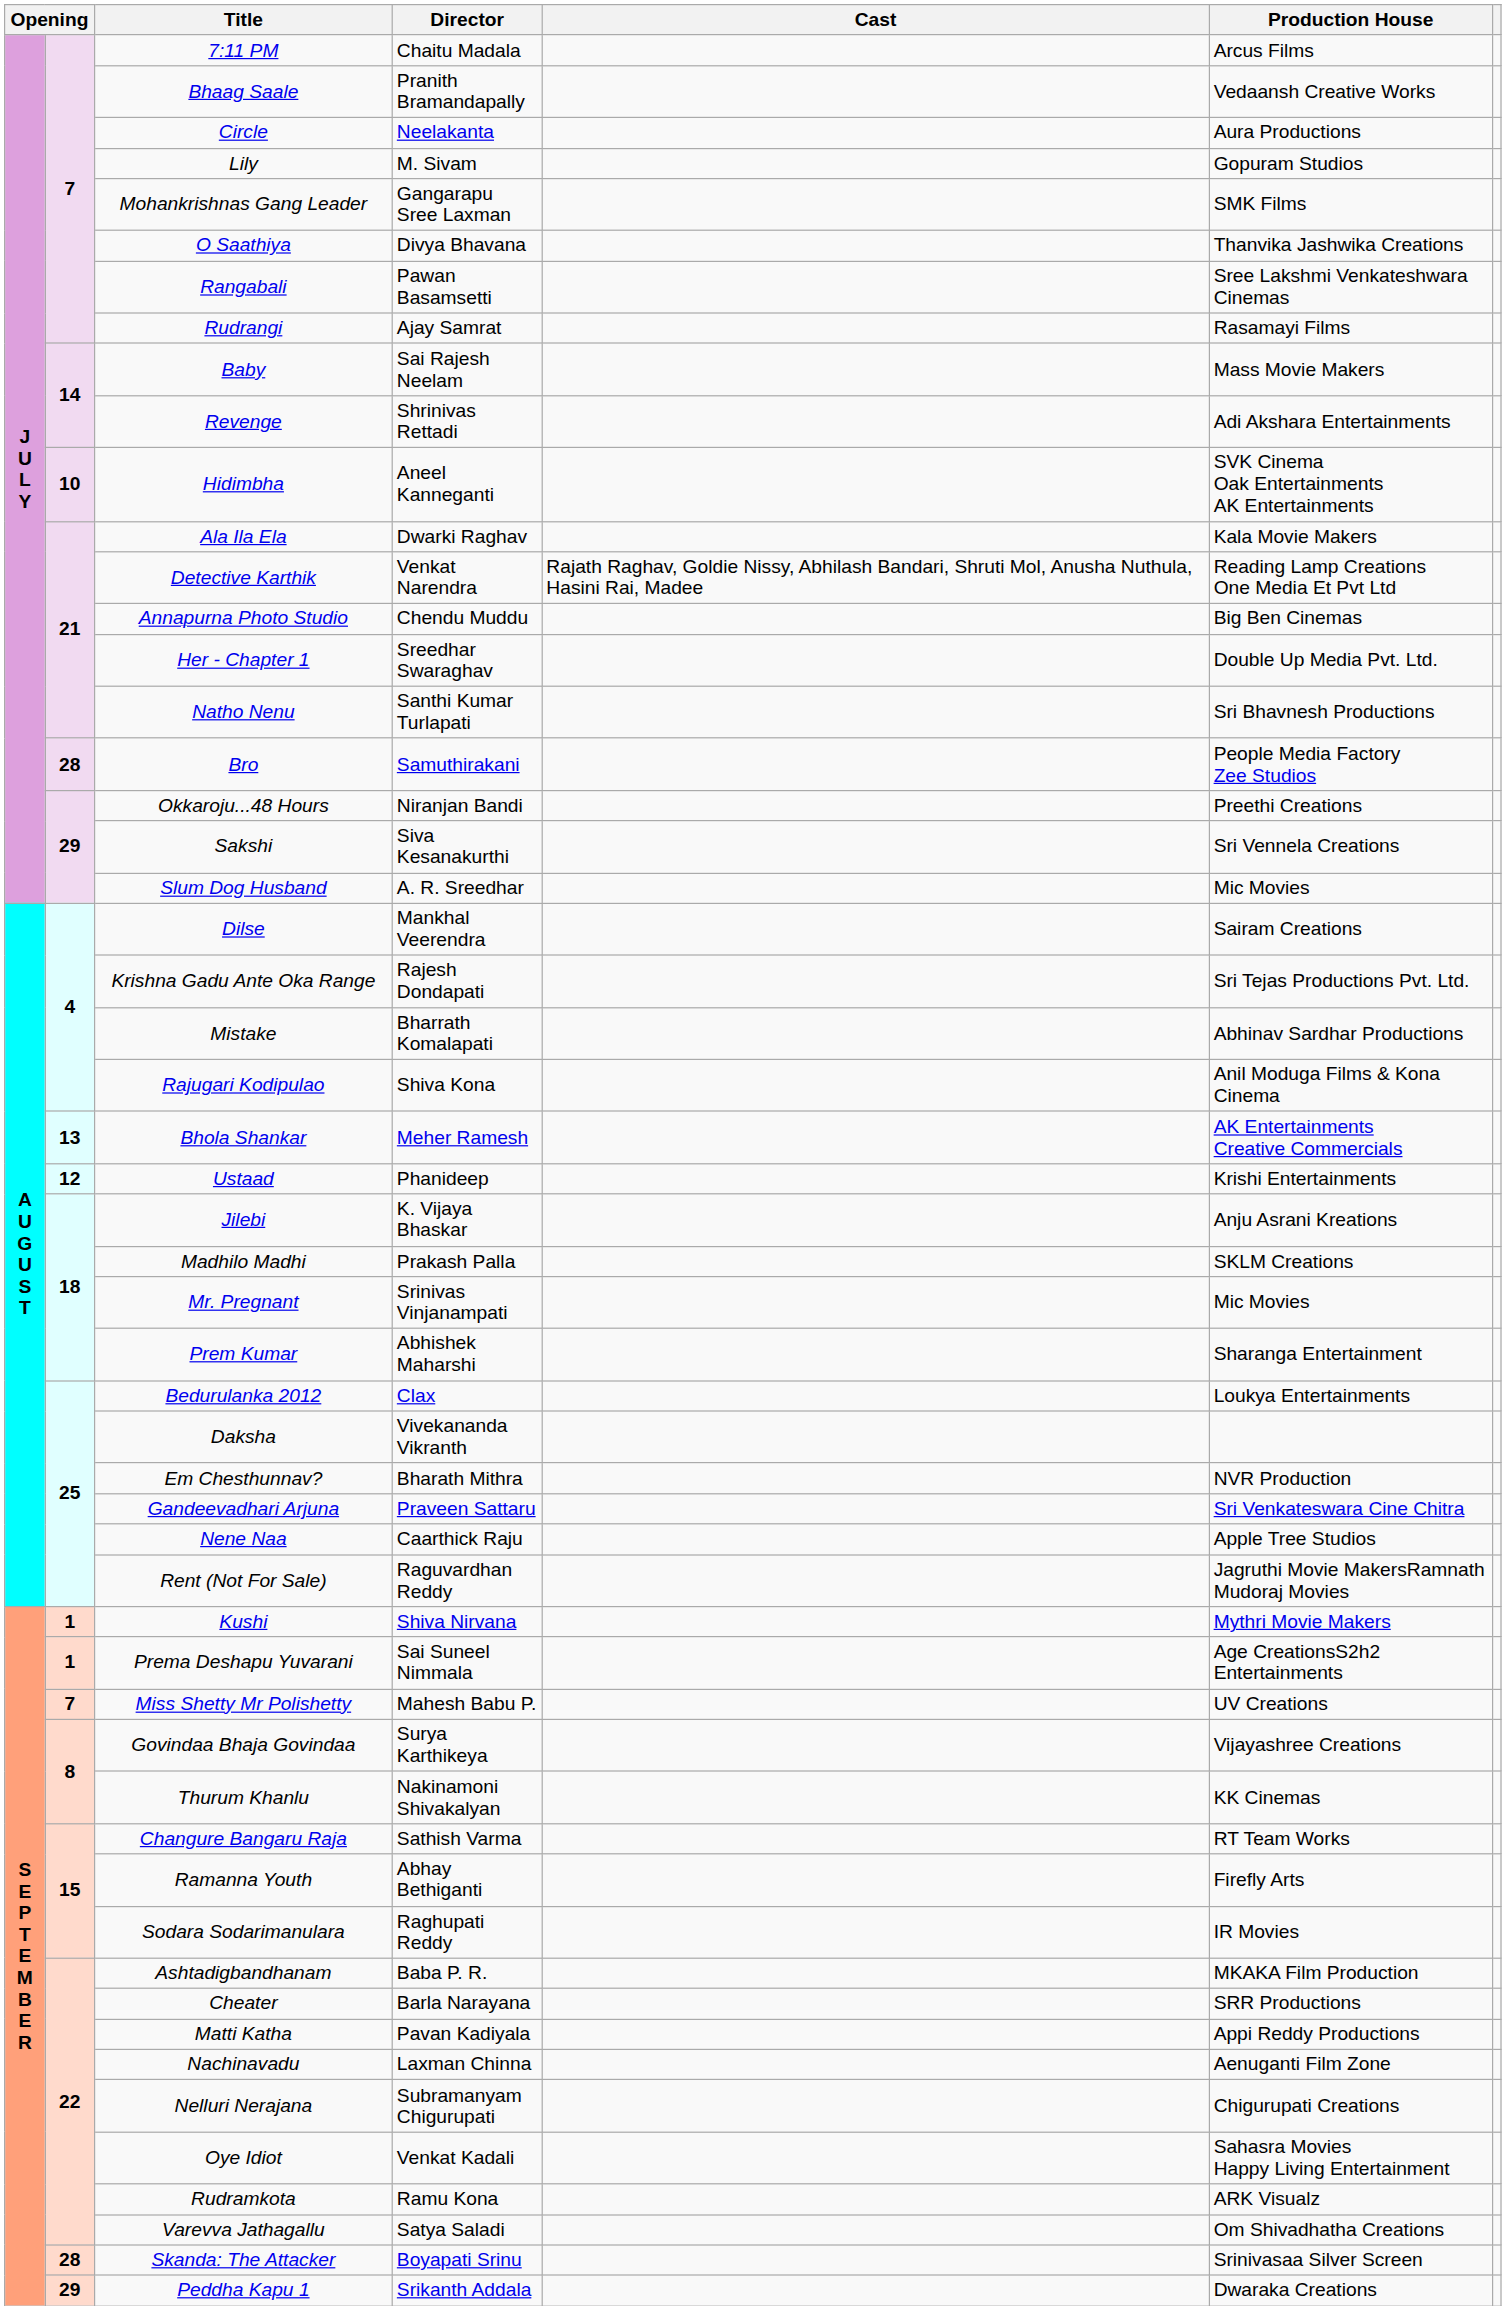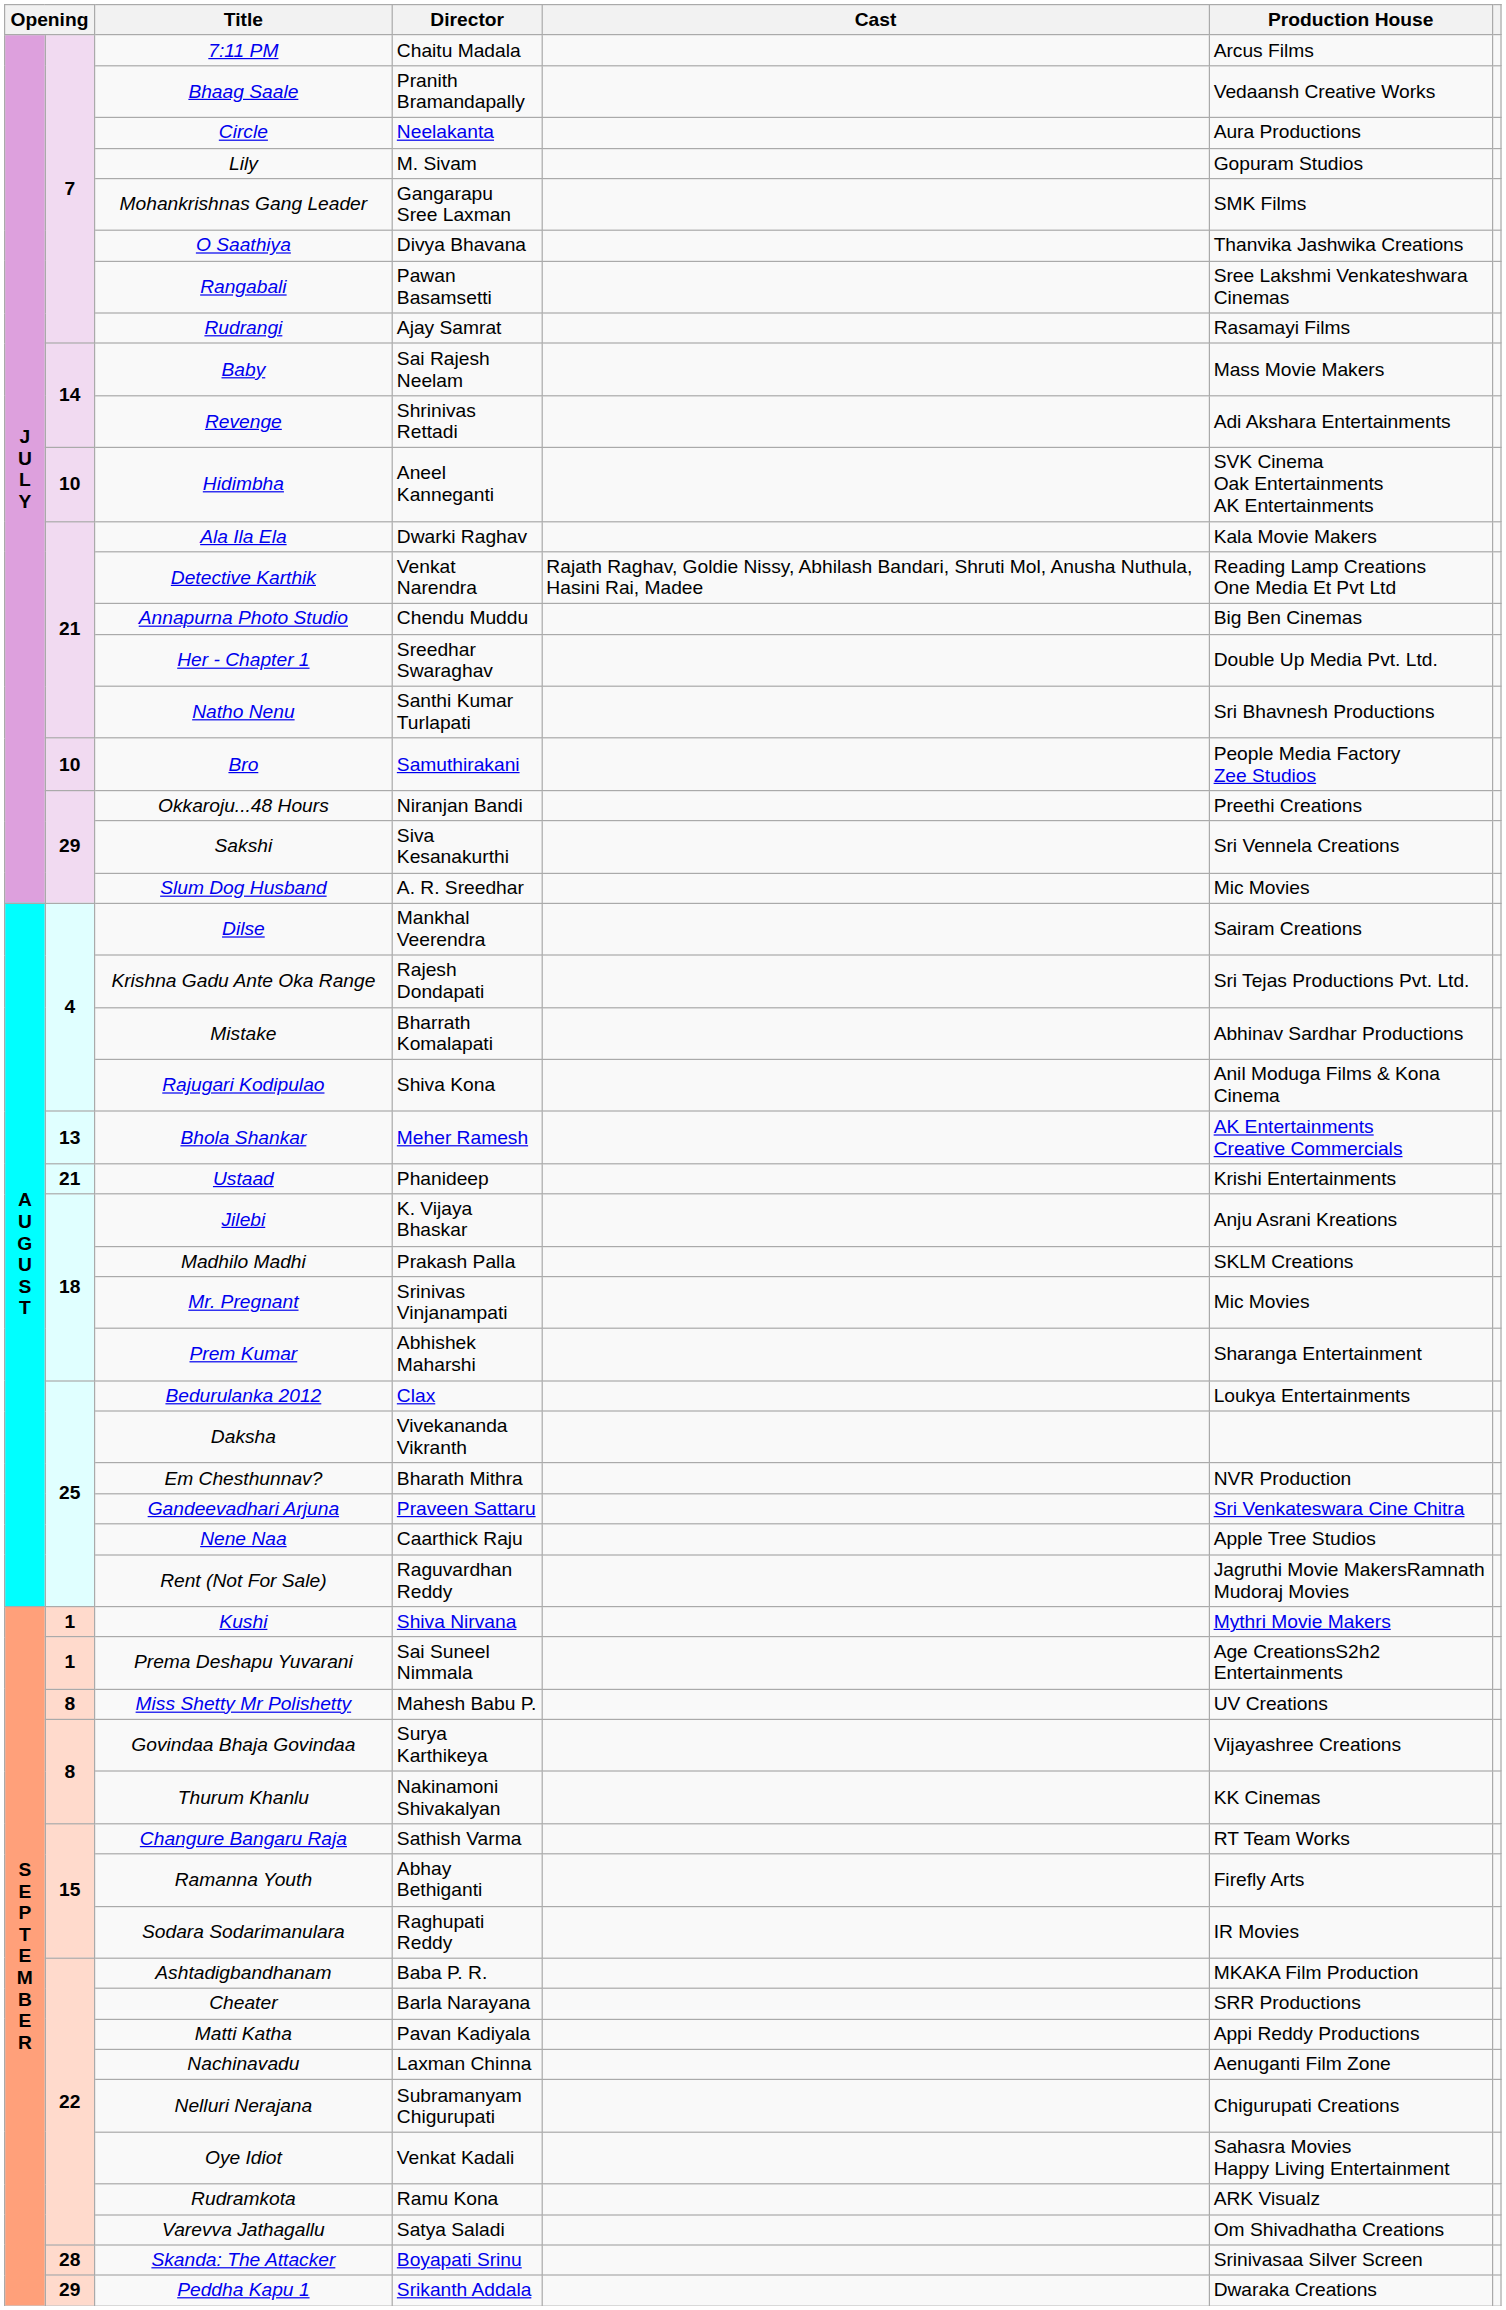Bro | column 2: 28 -> 10
Ustaad | column 2: 12 -> 21
Miss Shetty Mr Polishetty | column 2: 7 -> 8
